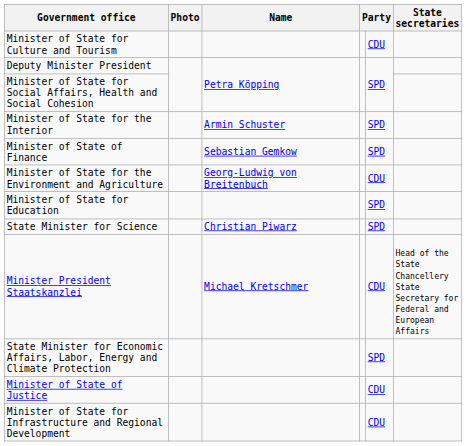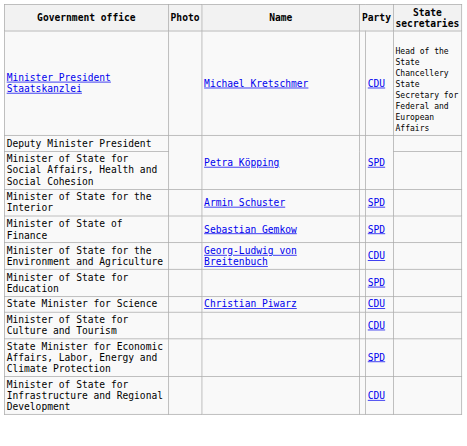rows swapped: Minister President Staatskanzlei <-> Minister of State for Culture and Tourism
State Minister for Science | column 5: SPD -> CDU
- row: Minister of State of Justice | CDU
